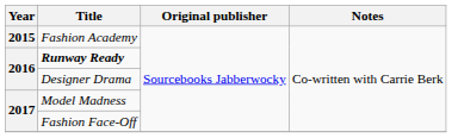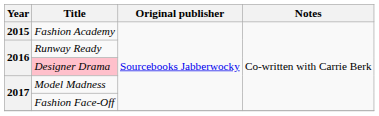Runway Ready | Title: bold -> normal
Designer Drama | Title: no background -> pink background
